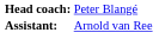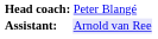Assistant: | column 2: no background -> lavender background
